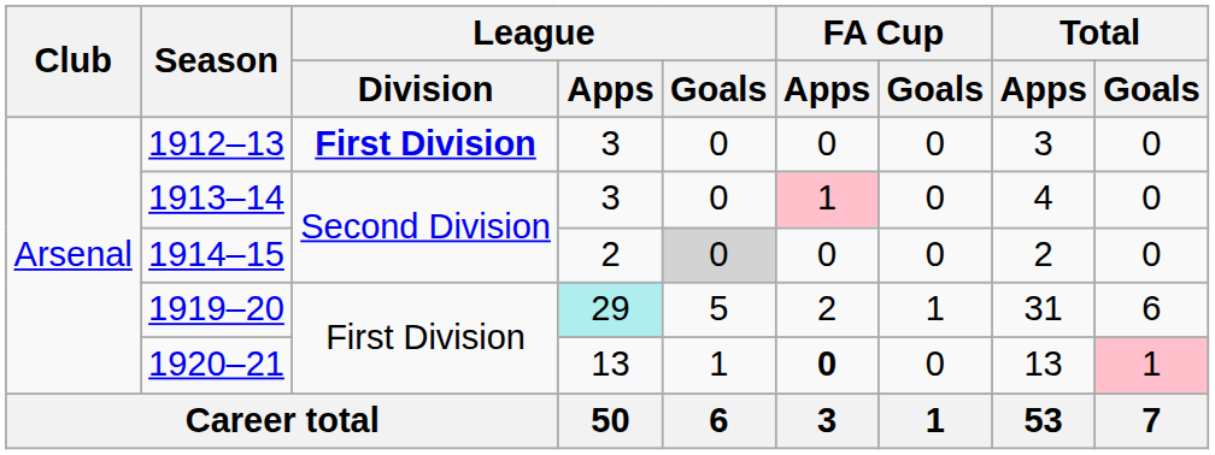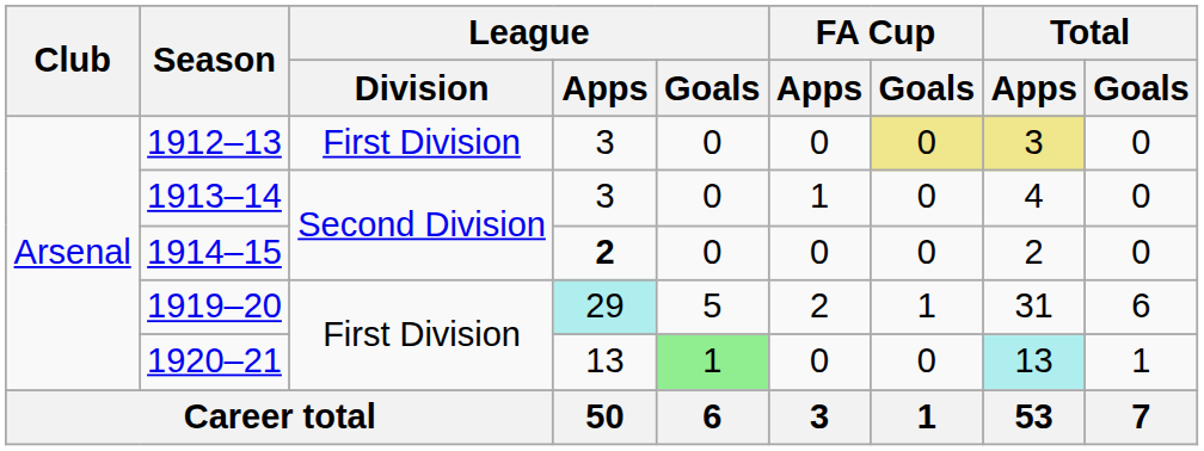1912–13 | League / Division: bold -> normal
1912–13 | FA Cup / Goals: no background -> khaki background
1912–13 | Total / Apps: no background -> khaki background
1913–14 | FA Cup / Apps: pink background -> no background
1914–15 | League / Apps: normal -> bold
1914–15 | League / Goals: lightgrey background -> no background
1920–21 | League / Goals: no background -> lightgreen background
1920–21 | FA Cup / Apps: bold -> normal
1920–21 | Total / Apps: no background -> paleturquoise background
1920–21 | Total / Goals: pink background -> no background
